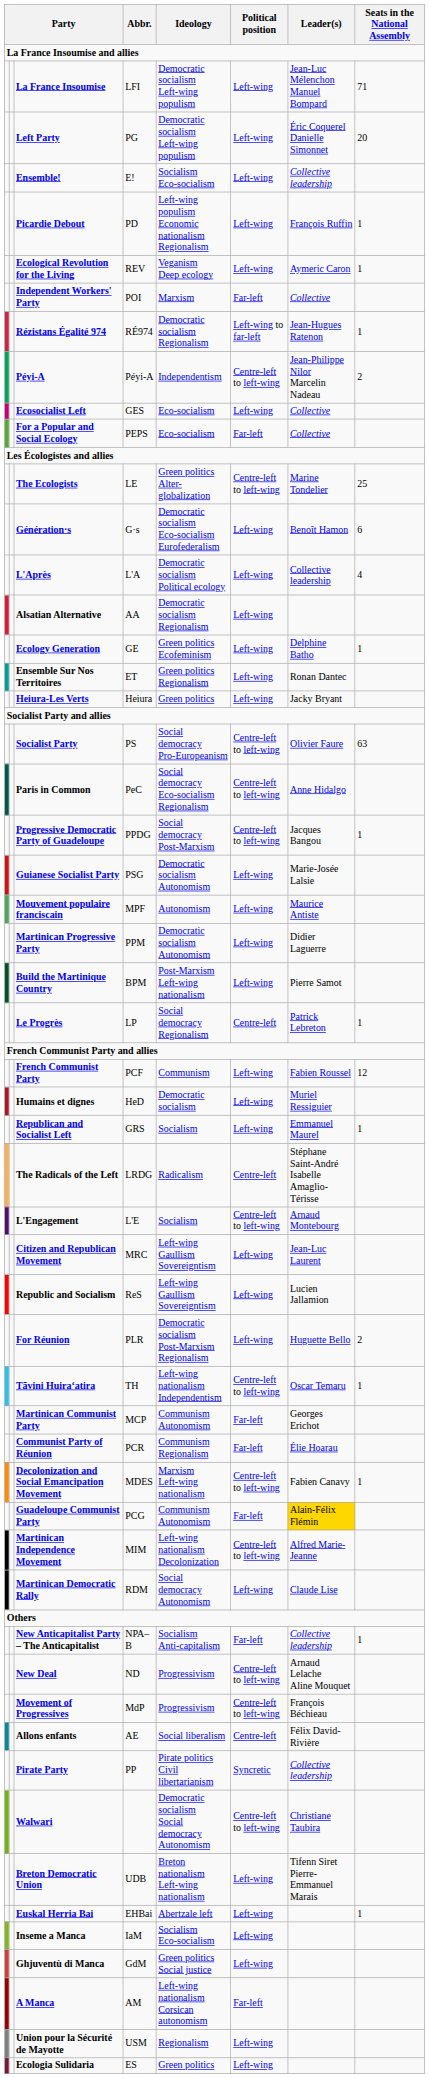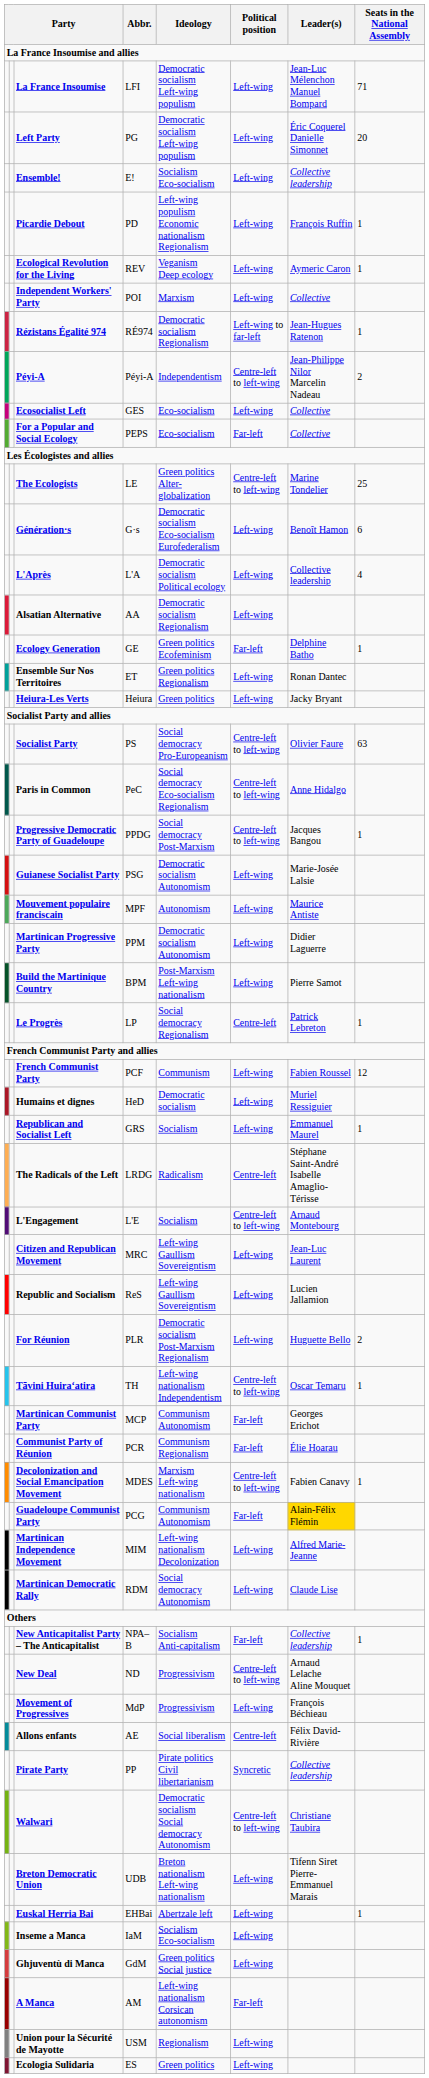Independent Workers' Party | Political position: Far-left -> Left-wing
Ecology Generation | Political position: Left-wing -> Far-left
Martinican Independence Movement | Political position: Centre-left to left-wing -> Left-wing
Movement of Progressives | Political position: Centre-left to left-wing -> Left-wing
